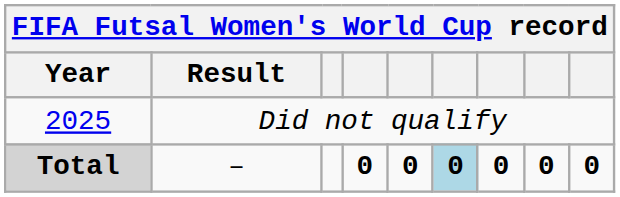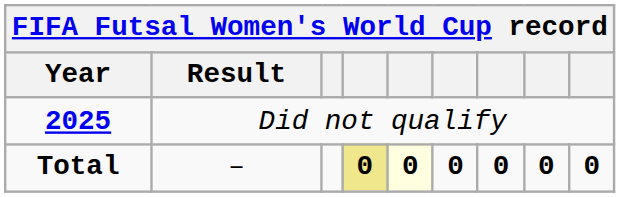2025 | Year: normal -> bold
Total | Year: lightgrey background -> no background
Total | column 4: no background -> khaki background
Total | column 5: no background -> lightyellow background
Total | column 6: lightblue background -> no background
